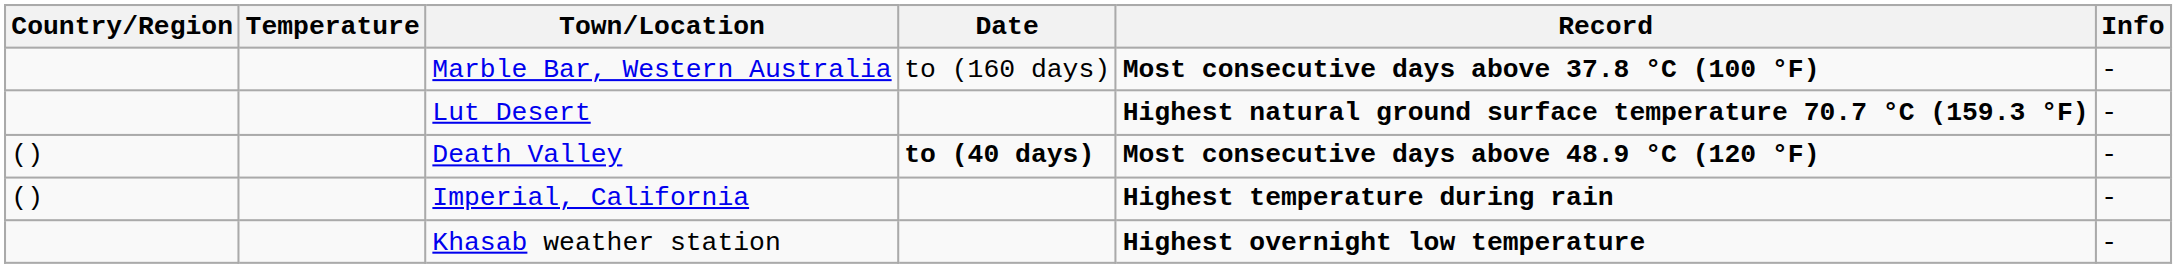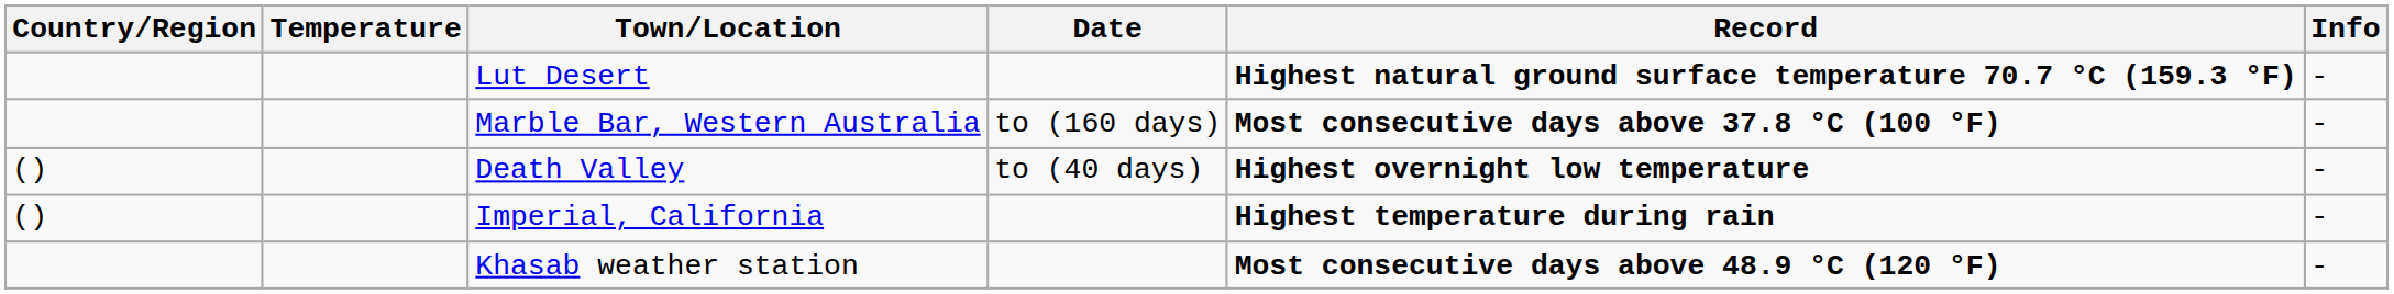rows swapped: Marble Bar, Western Australia <-> Lut Desert
Death Valley | Date: bold -> normal
Death Valley | Record: Most consecutive days above 48.9 °C (120 °F) -> Highest overnight low temperature
Khasab weather station | Record: Highest overnight low temperature -> Most consecutive days above 48.9 °C (120 °F)
